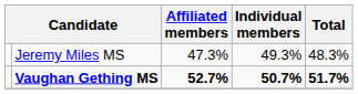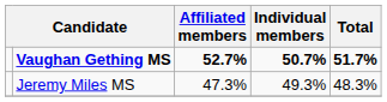rows swapped: Vaughan Gething MS <-> Jeremy Miles MS
